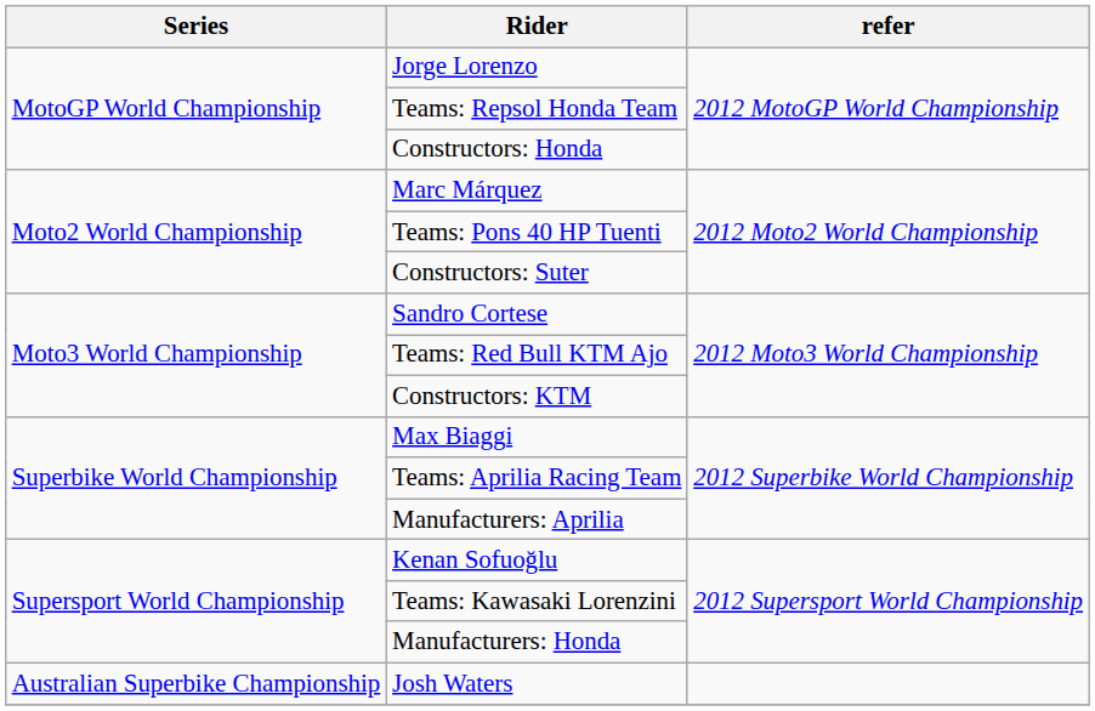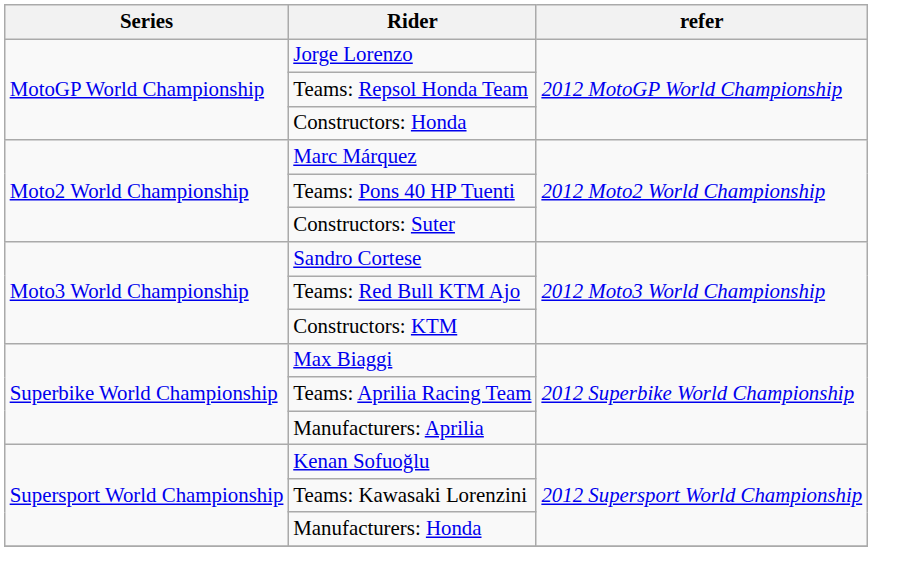- row: Australian Superbike Championship | Josh Waters
